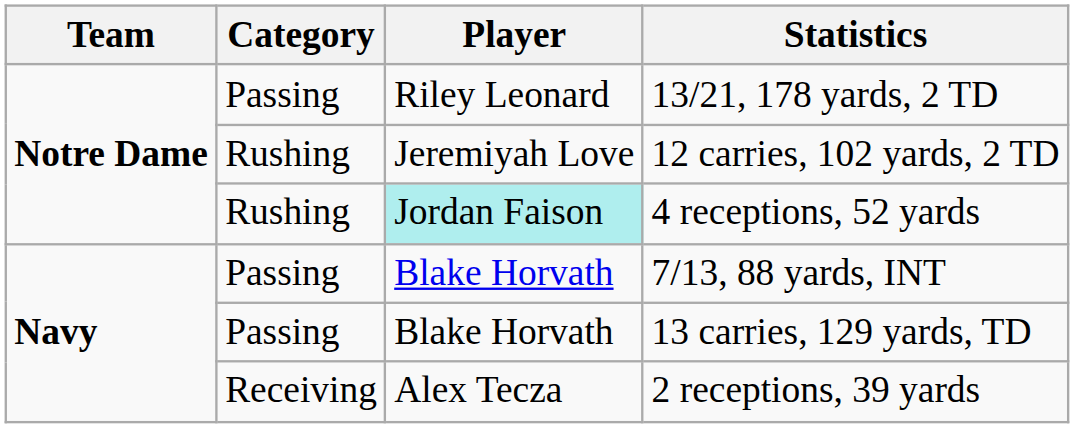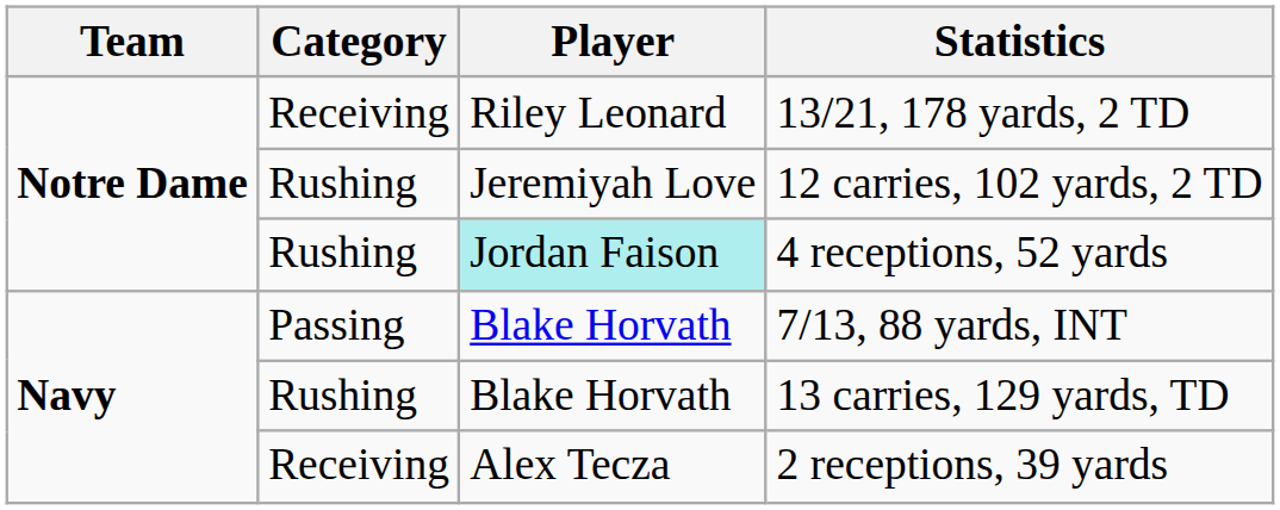13/21, 178 yards, 2 TD | Category: Passing -> Receiving
13 carries, 129 yards, TD | Category: Passing -> Rushing
